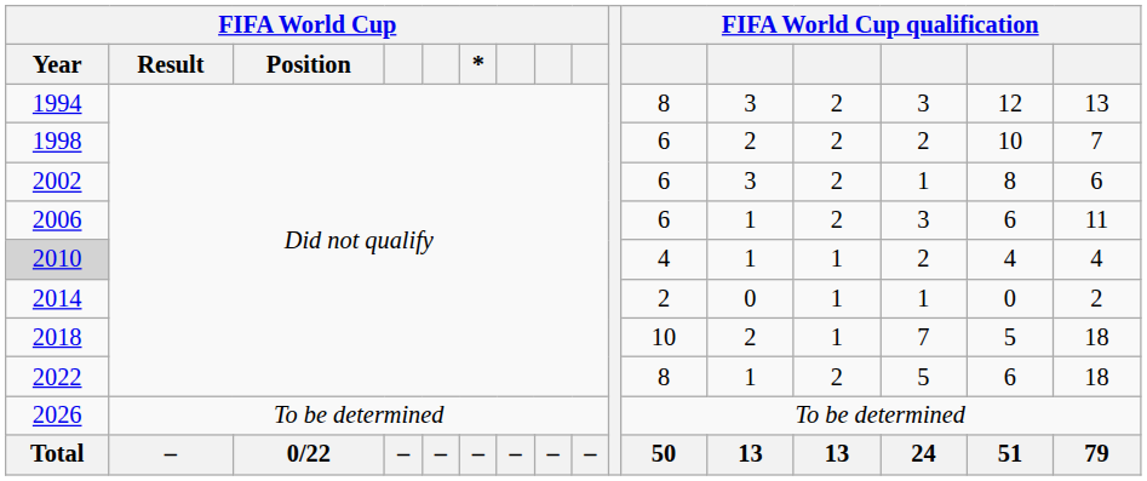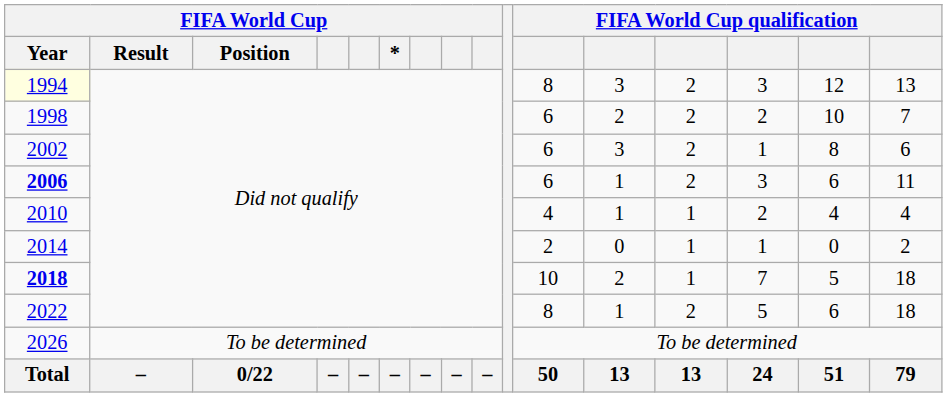1994 | FIFA World Cup / Year: no background -> lightyellow background
2006 | FIFA World Cup / Year: normal -> bold
2010 | FIFA World Cup / Year: lightgrey background -> no background
2018 | FIFA World Cup / Year: normal -> bold
